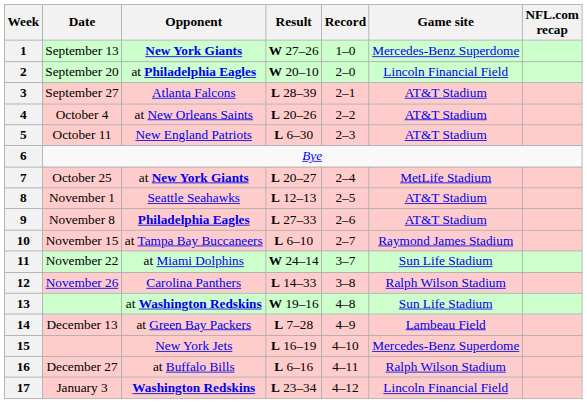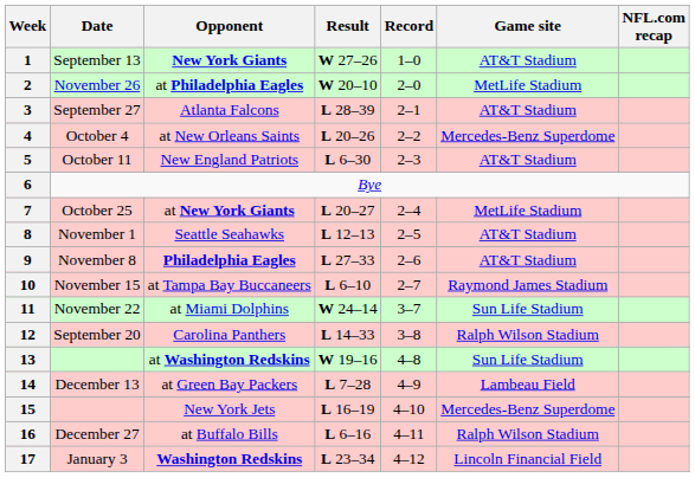1 | Game site: Mercedes-Benz Superdome -> AT&T Stadium
2 | Date: September 20 -> November 26
2 | Game site: Lincoln Financial Field -> MetLife Stadium
4 | Game site: AT&T Stadium -> Mercedes-Benz Superdome
12 | Date: November 26 -> September 20
